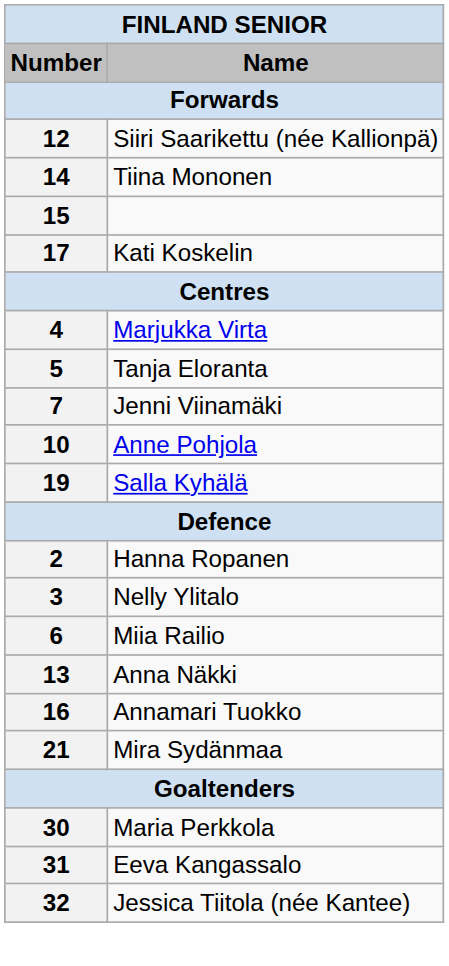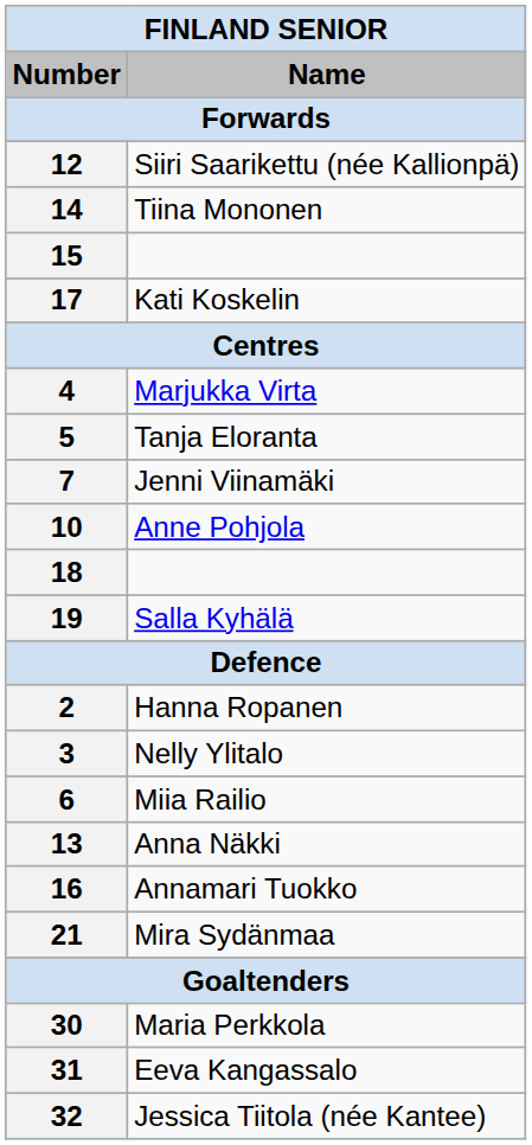+ row: 18
